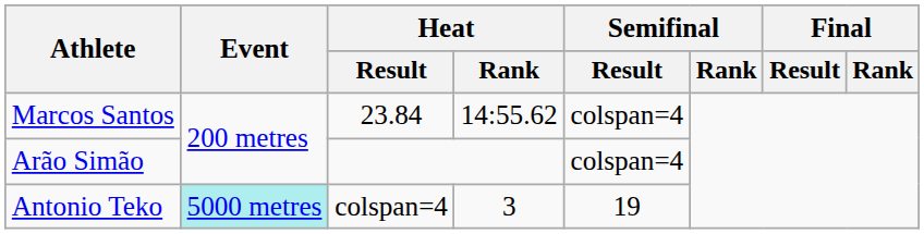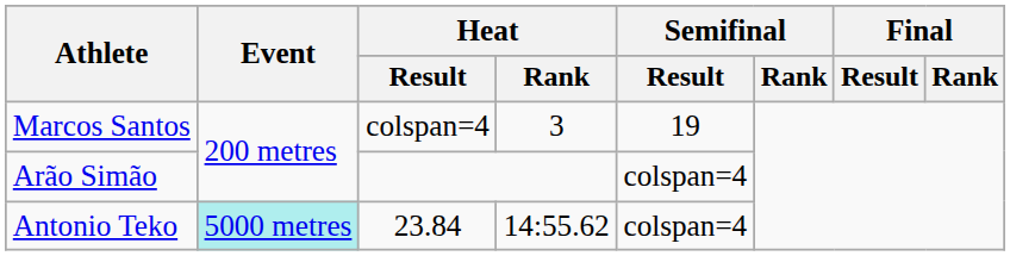Marcos Santos | Heat / Result: 23.84 -> colspan=4
Marcos Santos | Heat / Rank: 14:55.62 -> 3
Marcos Santos | Semifinal / Result: colspan=4 -> 19
Antonio Teko | Heat / Result: colspan=4 -> 23.84
Antonio Teko | Heat / Rank: 3 -> 14:55.62
Antonio Teko | Semifinal / Result: 19 -> colspan=4
